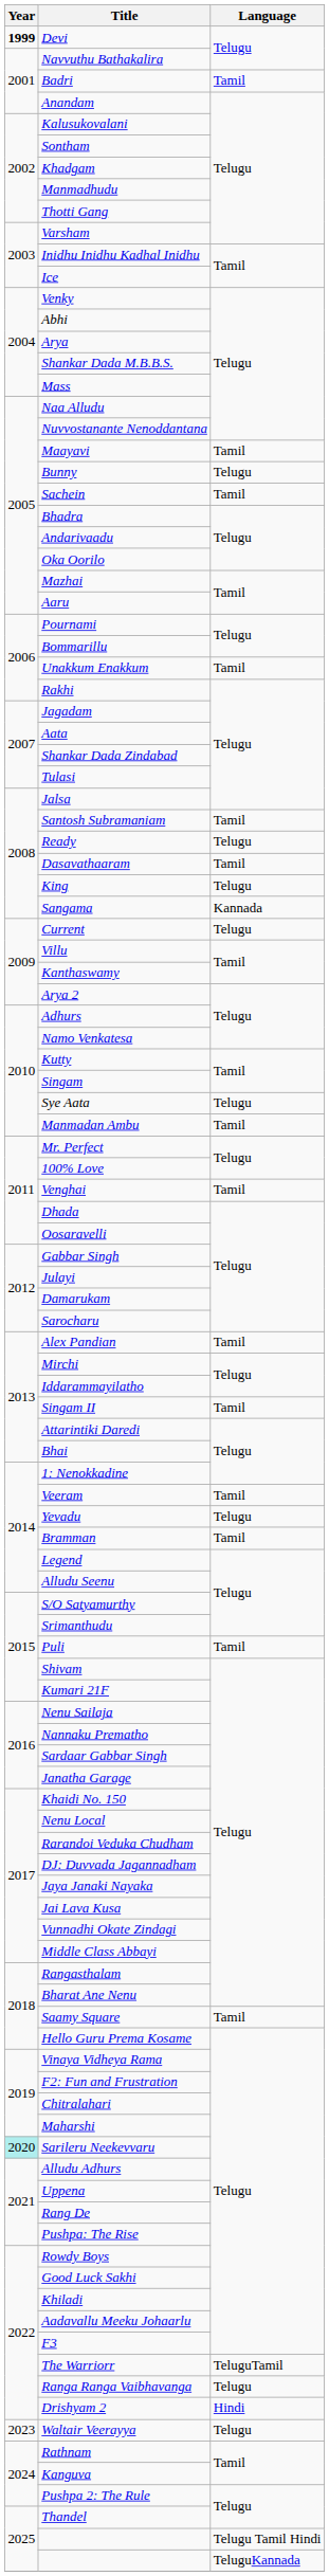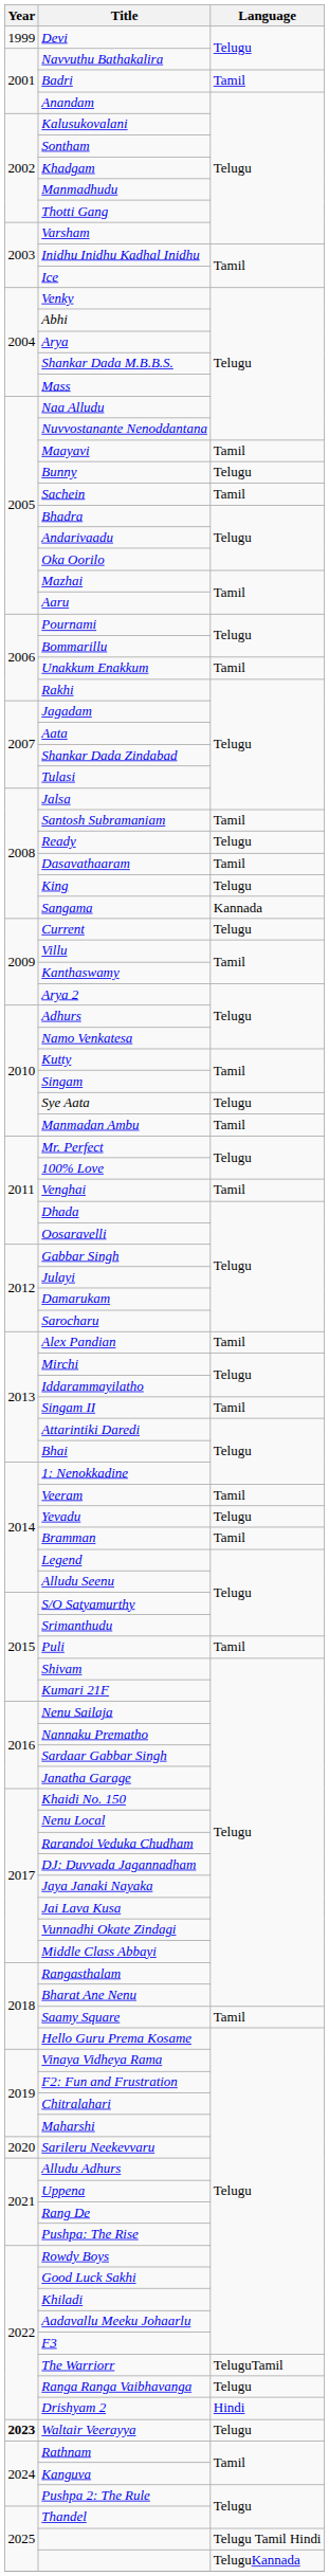Devi | Year: bold -> normal
Sarileru Neekevvaru | Year: paleturquoise background -> no background
Waltair Veerayya | Year: normal -> bold
